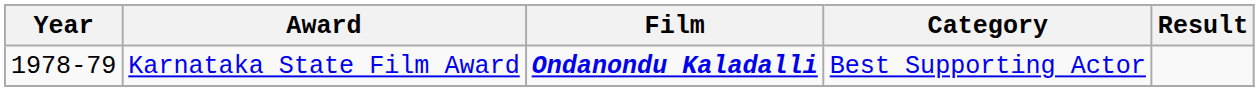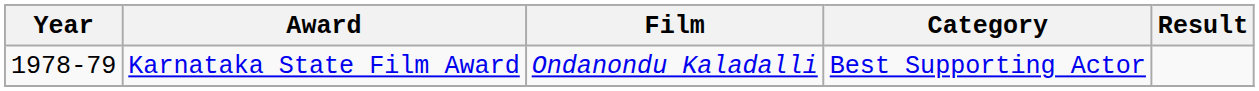Karnataka State Film Award | Film: bold -> normal
